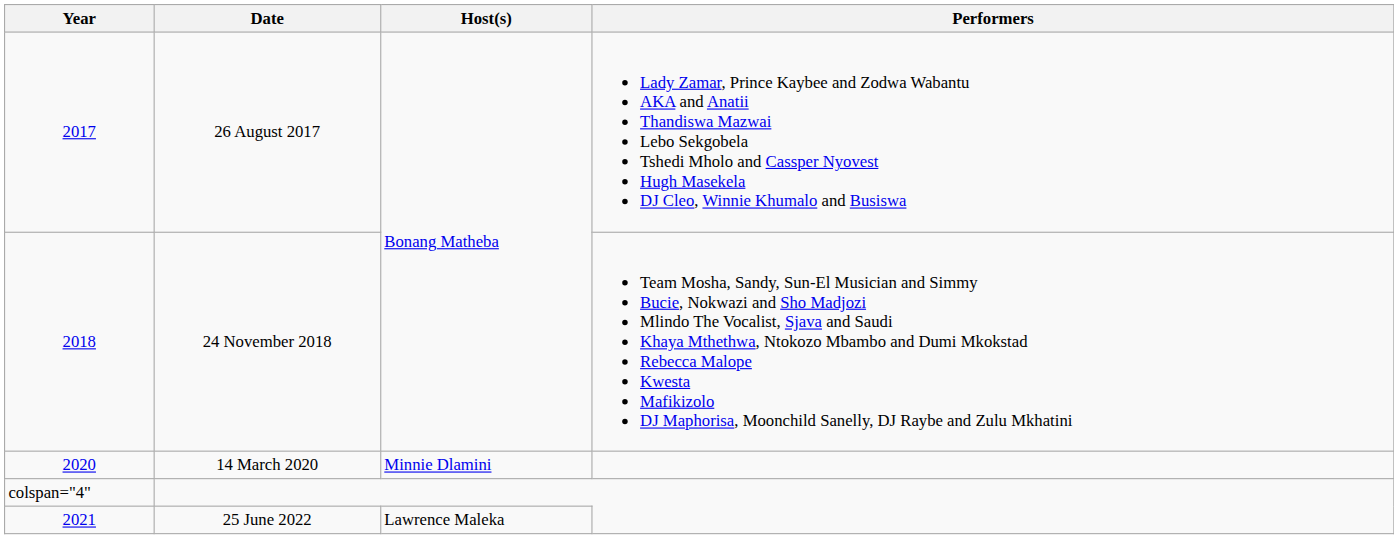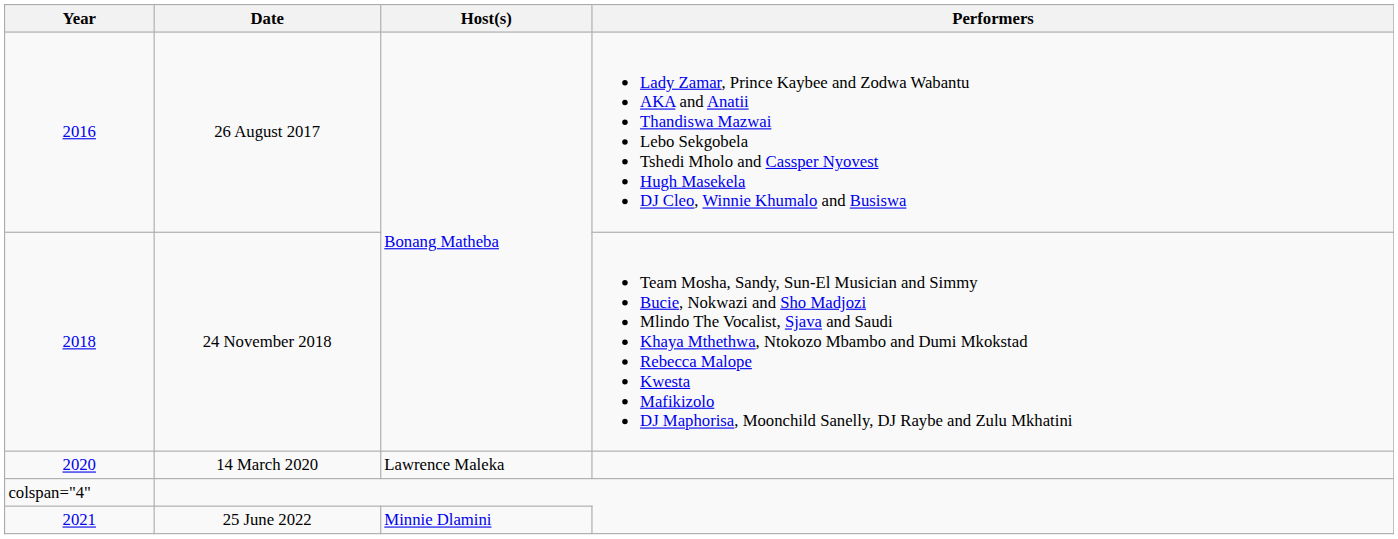26 August 2017 | Year: 2017 -> 2016
14 March 2020 | Host(s): Minnie Dlamini -> Lawrence Maleka
25 June 2022 | Host(s): Lawrence Maleka -> Minnie Dlamini
